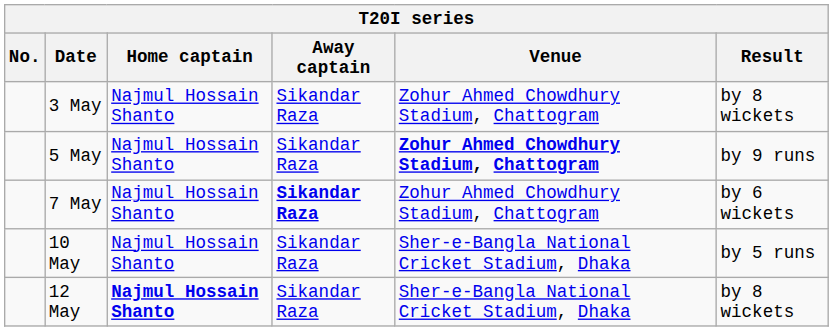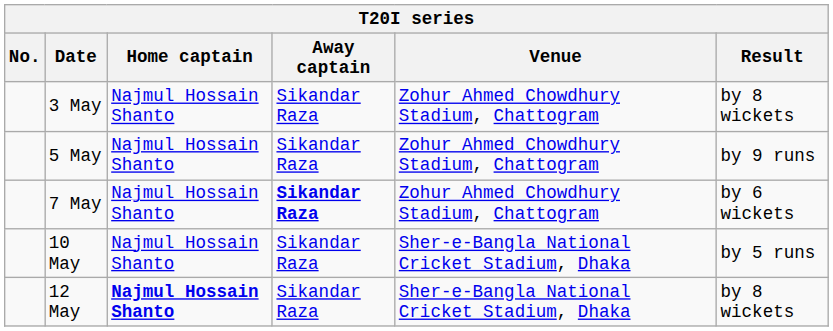5 May | Venue: bold -> normal
